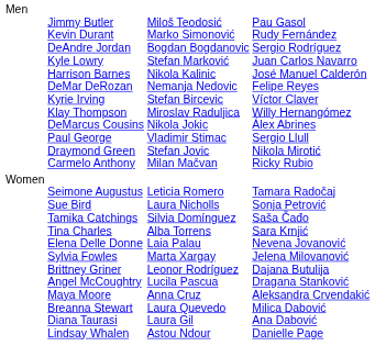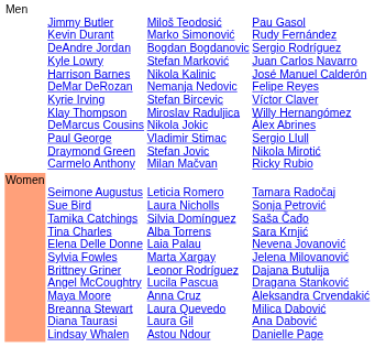Women | column 1: no background -> lightsalmon background
